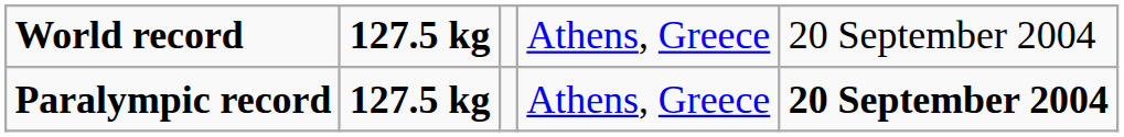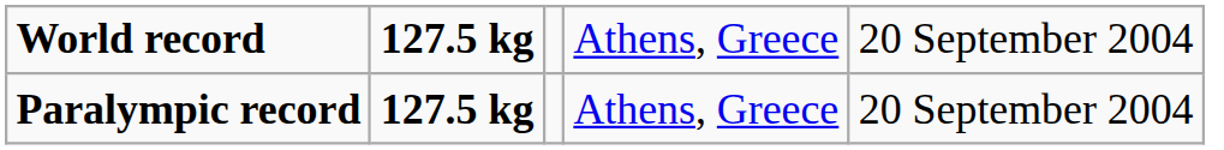Paralympic record | column 5: bold -> normal
